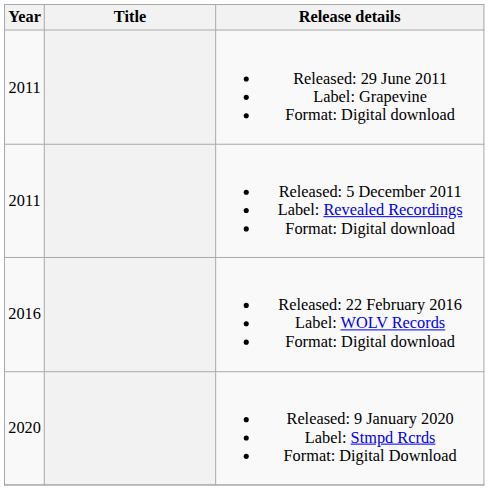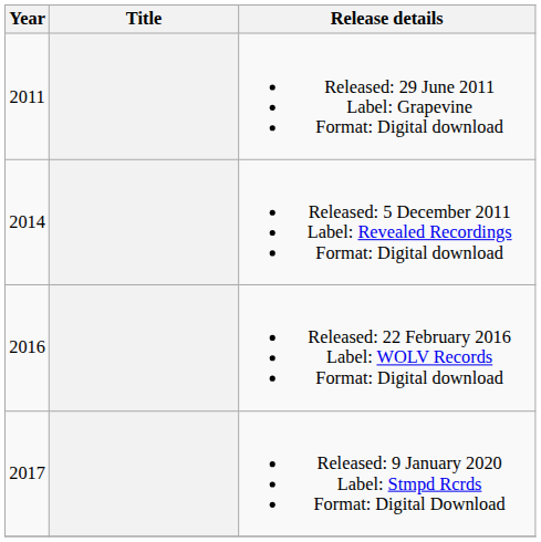row 3 | Year: 2011 -> 2014
row 5 | Year: 2020 -> 2017
